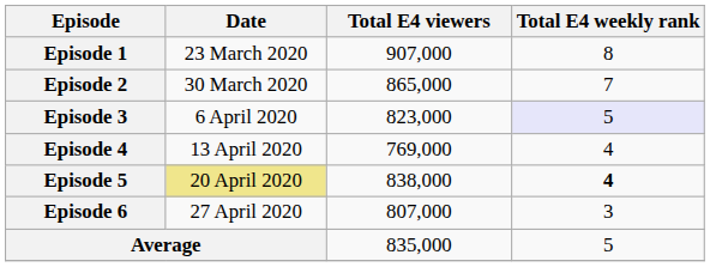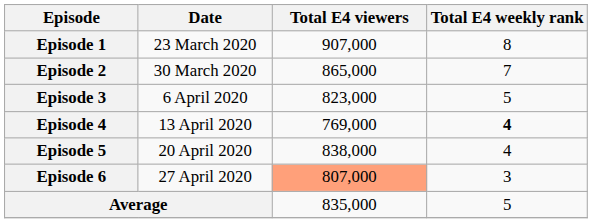Episode 3 | Total E4 weekly rank: lavender background -> no background
Episode 4 | Total E4 weekly rank: normal -> bold
Episode 5 | Date: khaki background -> no background
Episode 5 | Total E4 weekly rank: bold -> normal
Episode 6 | Total E4 viewers: no background -> lightsalmon background
